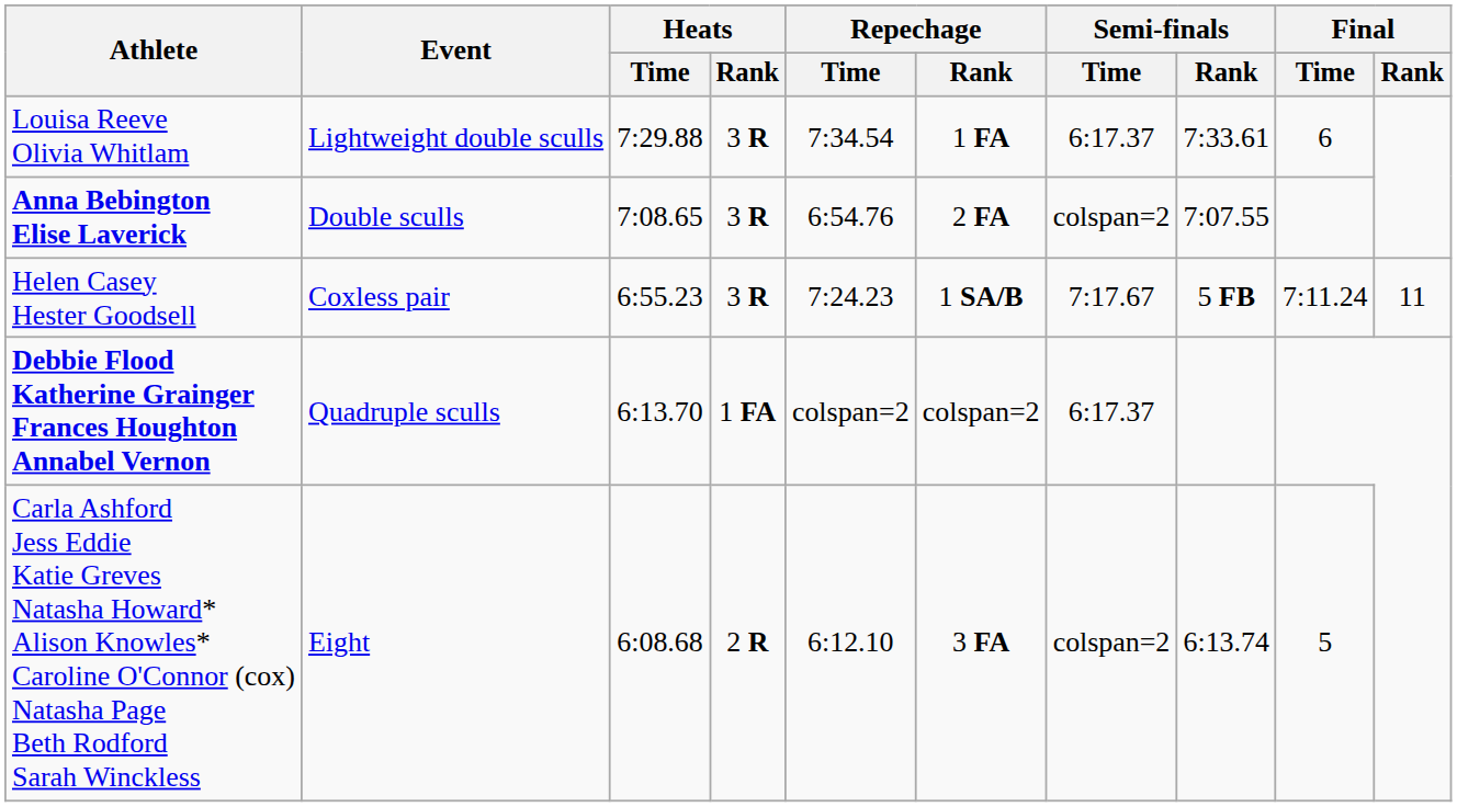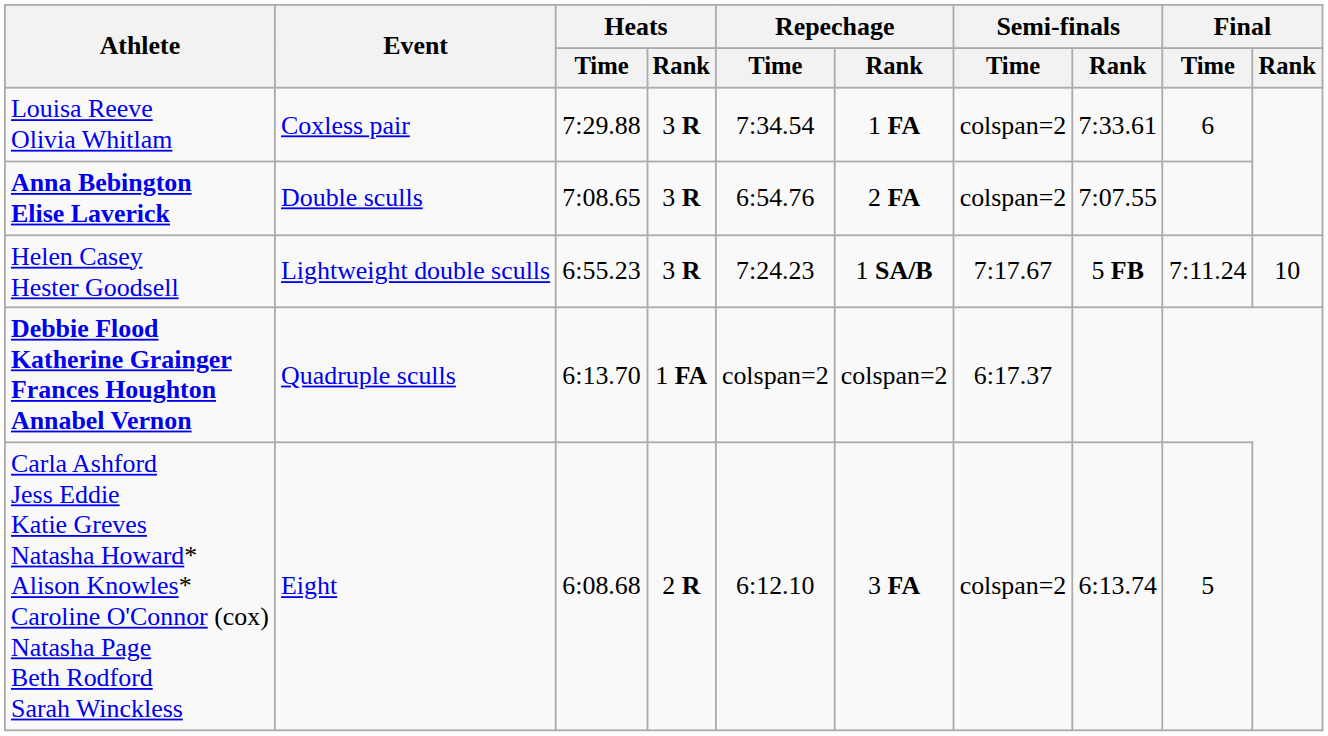Louisa Reeve Olivia Whitlam | Event: Lightweight double sculls -> Coxless pair
Louisa Reeve Olivia Whitlam | Semi-finals / Time: 6:17.37 -> colspan=2
Helen Casey Hester Goodsell | Event: Coxless pair -> Lightweight double sculls
Helen Casey Hester Goodsell | Final / Rank: 11 -> 10
